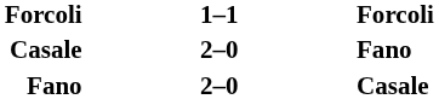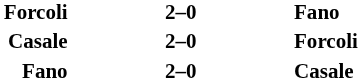row 1 | column 2: 1–1 -> 2–0
row 1 | column 3: Forcoli -> Fano
row 2 | column 3: Fano -> Forcoli
